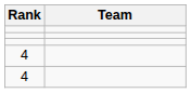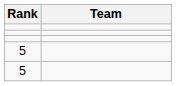row 5 | Rank: 4 -> 5
row 6 | Rank: 4 -> 5
